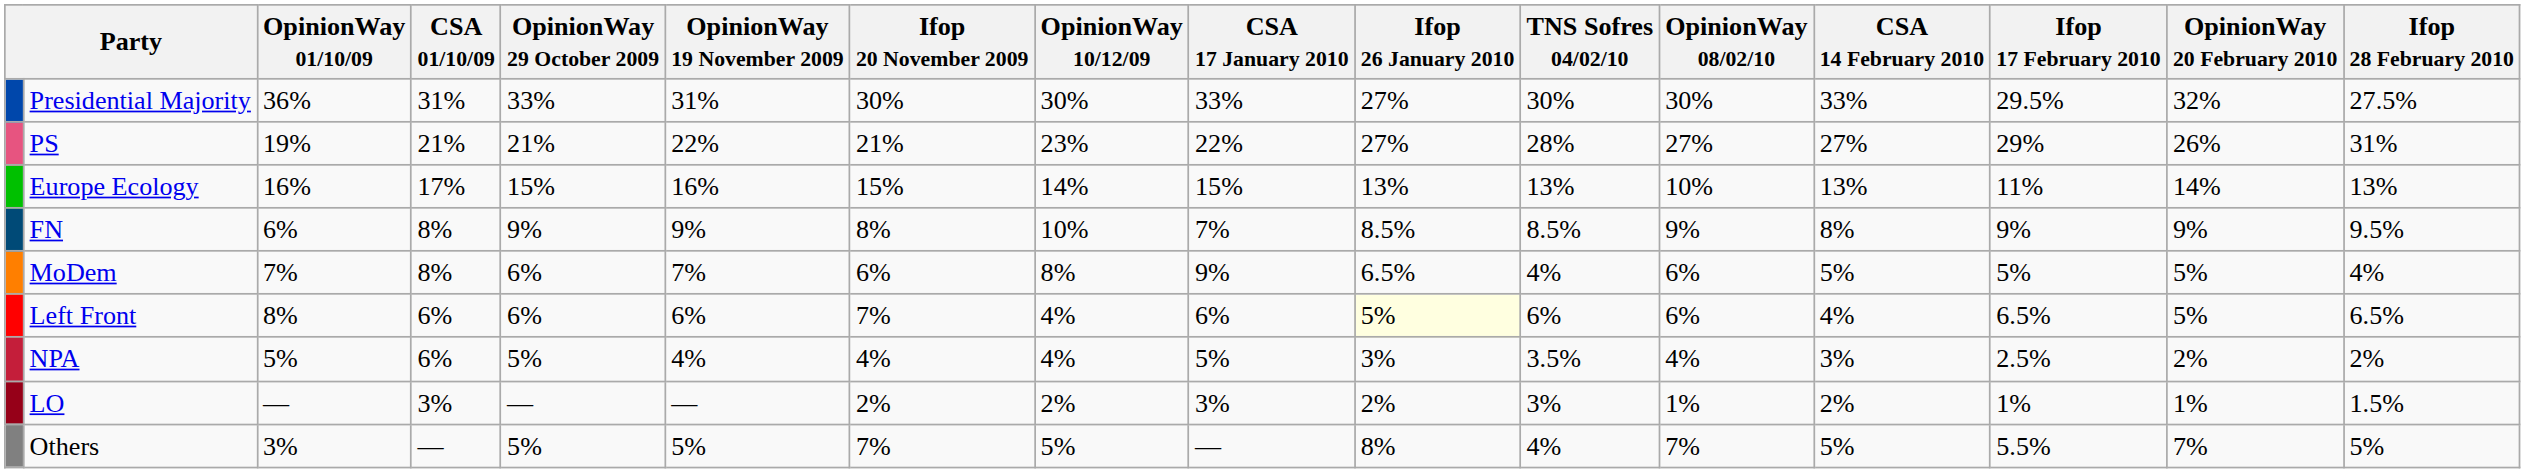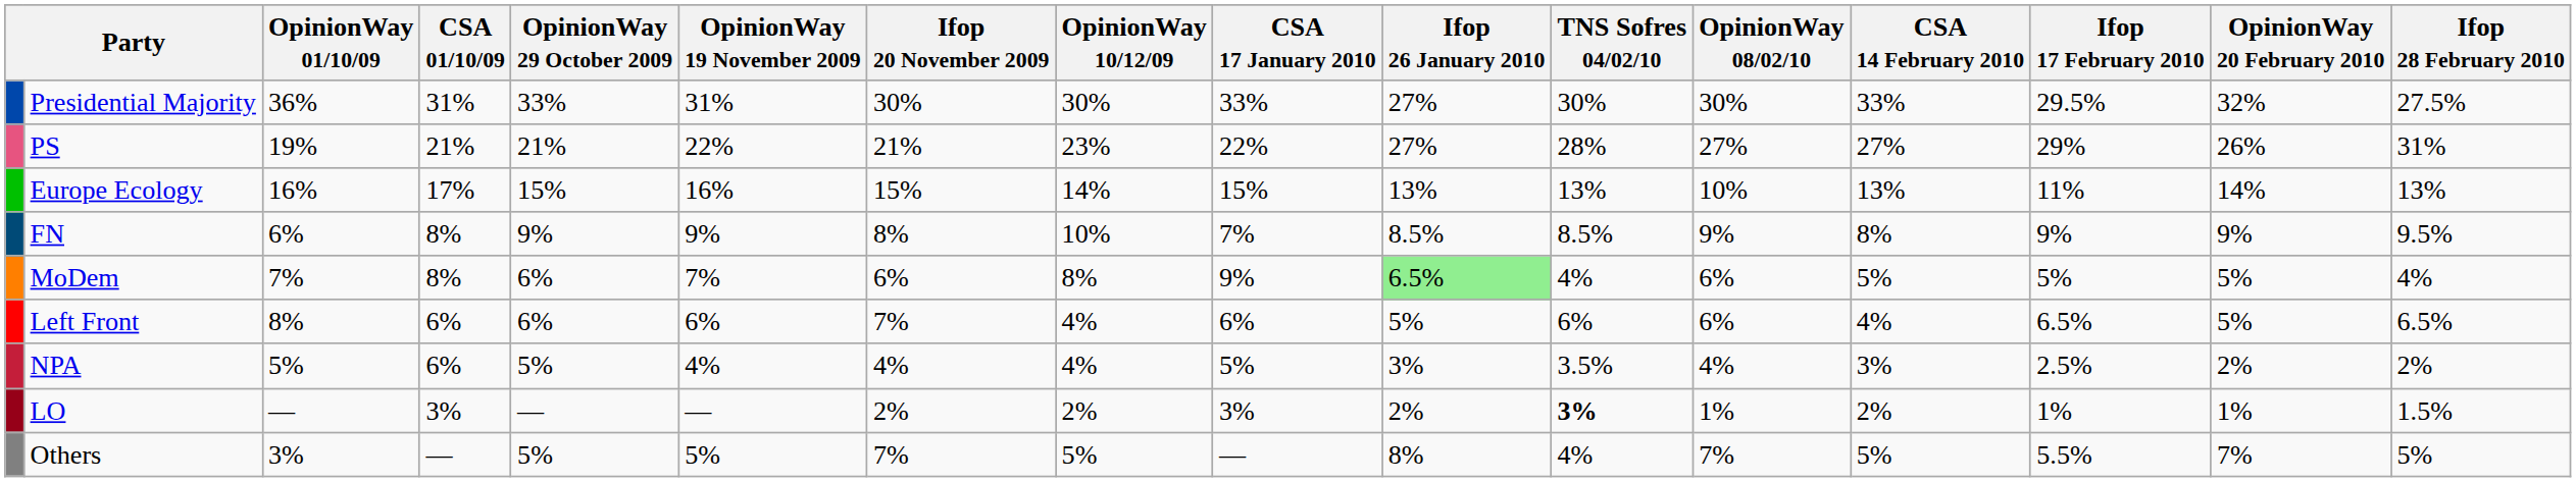MoDem | Ifop 26 January 2010: no background -> lightgreen background
Left Front | Ifop 26 January 2010: lightyellow background -> no background
LO | TNS Sofres 04/02/10: normal -> bold
